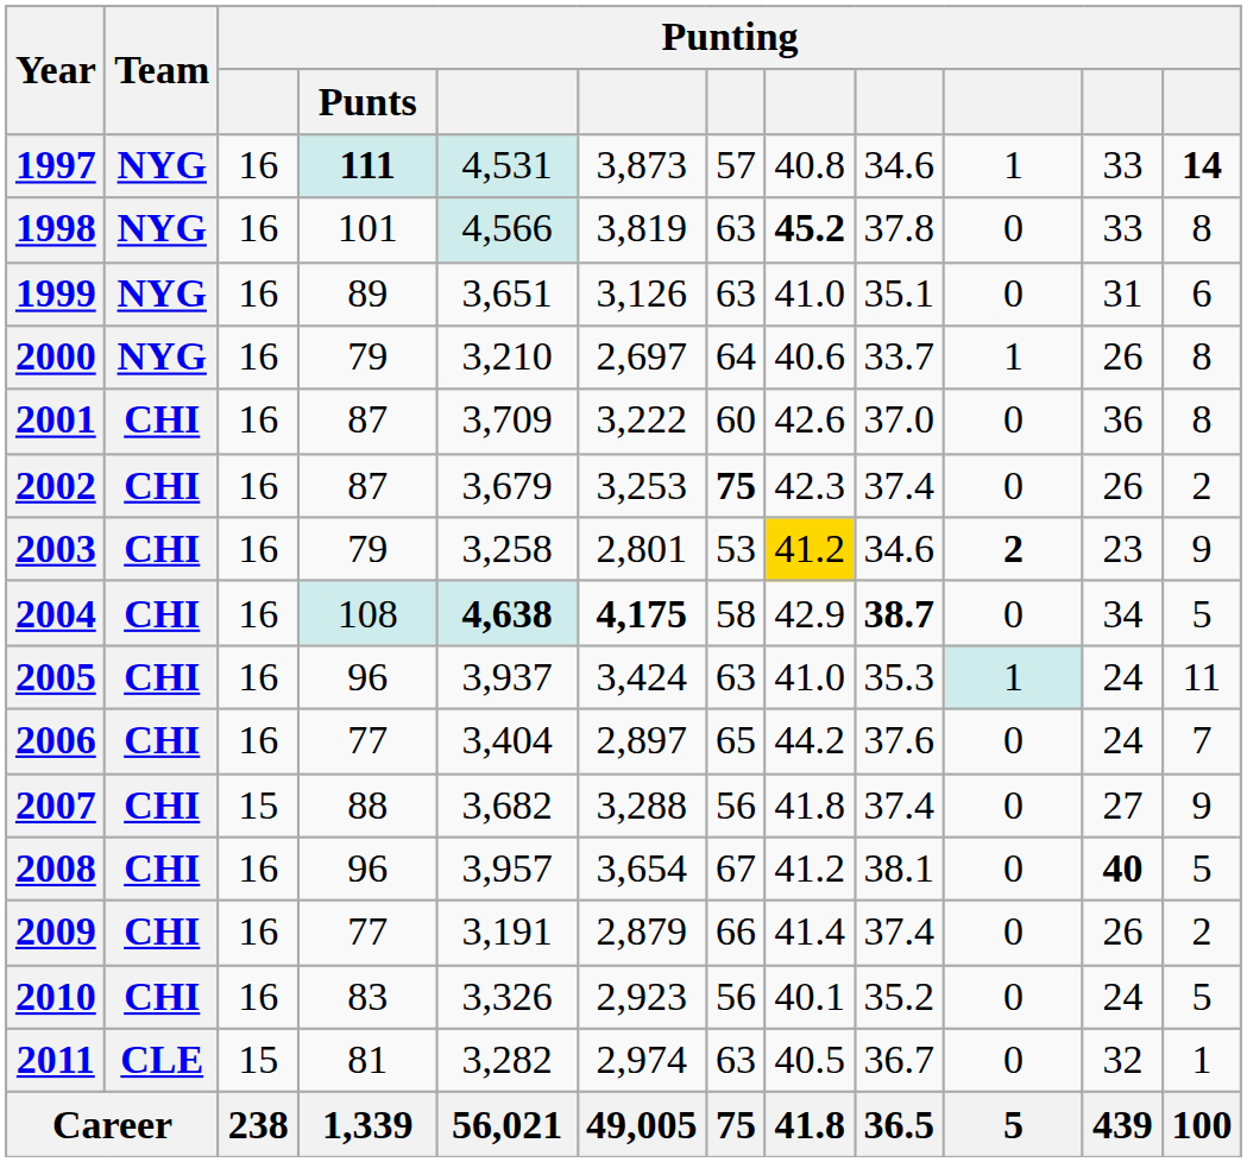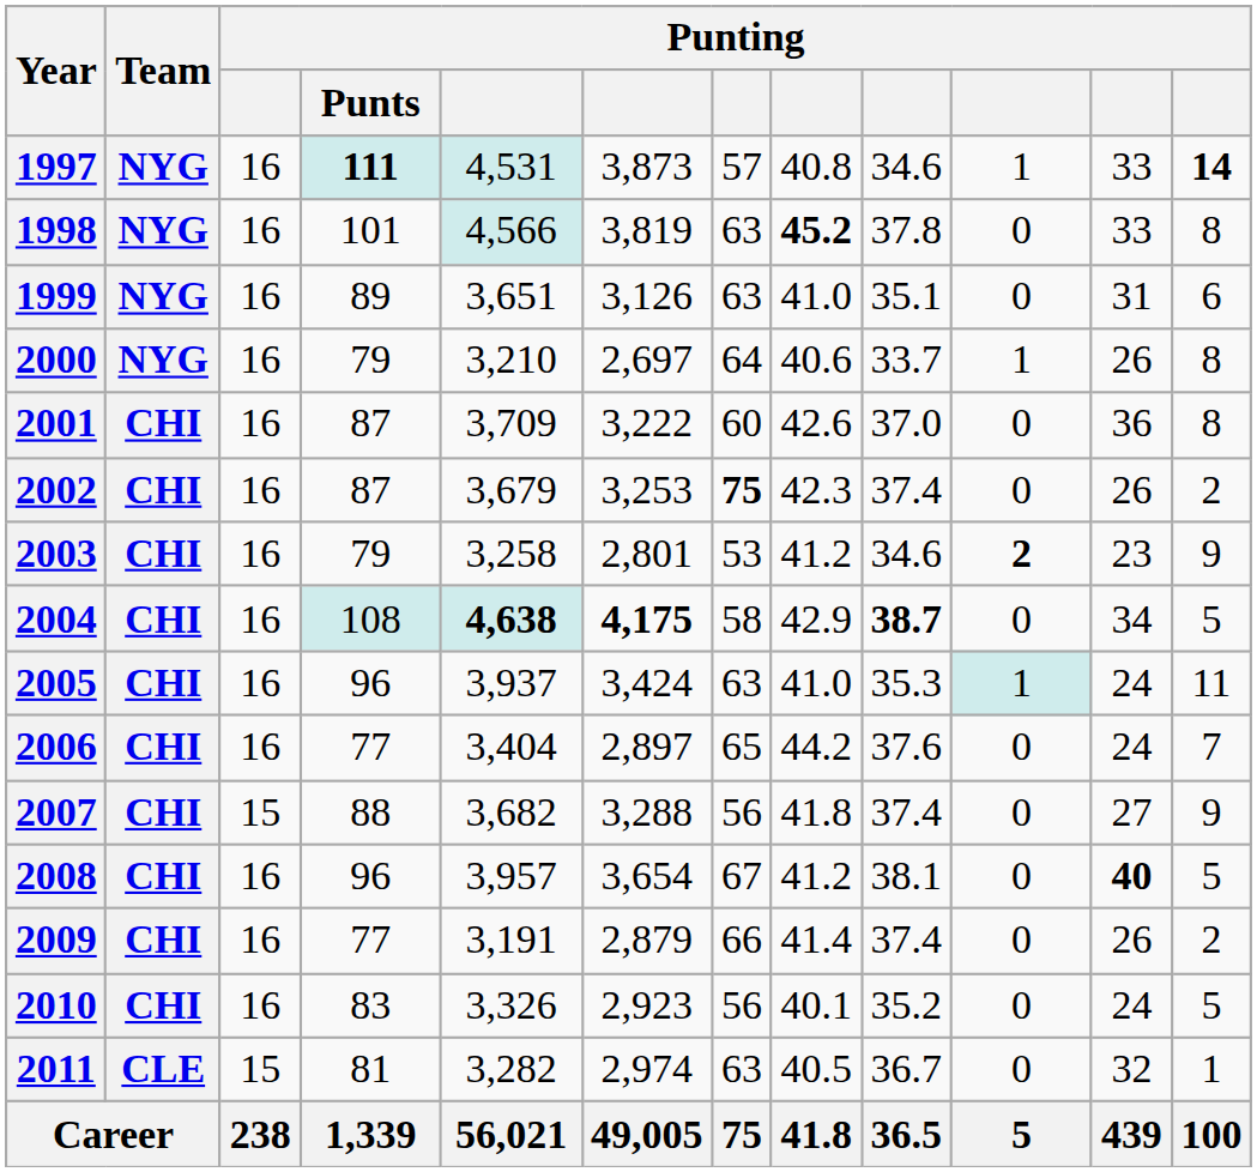2003 | column 8: gold background -> no background
